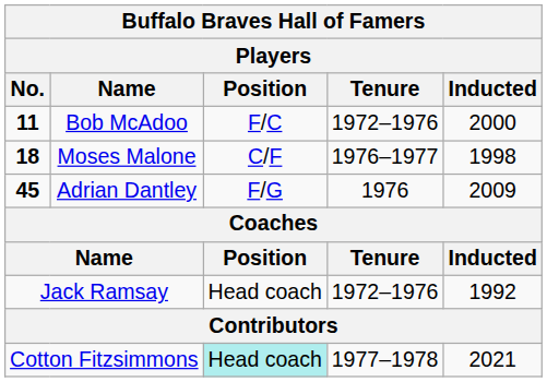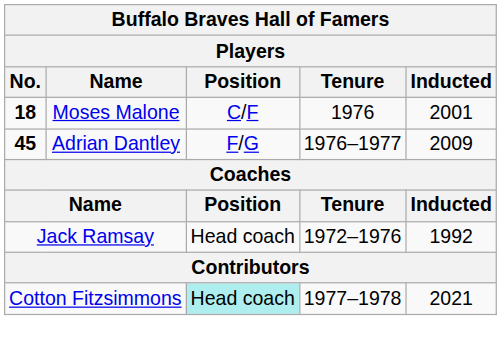- row: 11 | Bob McAdoo | F/C | 1972–1976 | 2000
Moses Malone | Tenure: 1976–1977 -> 1976
Moses Malone | Inducted: 1998 -> 2001
Adrian Dantley | Tenure: 1976 -> 1976–1977
